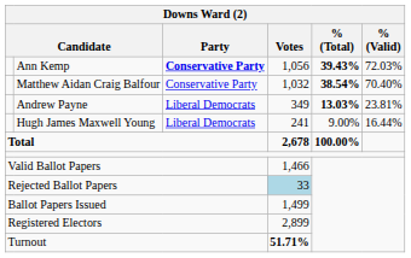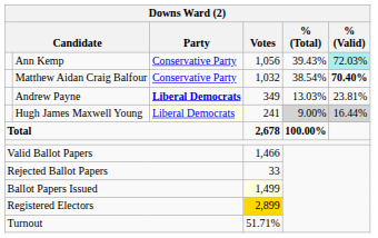Ann Kemp | Party: bold -> normal
Ann Kemp | % (Total): bold -> normal
Ann Kemp | % (Valid): no background -> paleturquoise background
Matthew Aidan Craig Balfour | % (Total): bold -> normal
Matthew Aidan Craig Balfour | % (Valid): normal -> bold
Andrew Payne | Party: normal -> bold
Andrew Payne | % (Total): bold -> normal
Hugh James Maxwell Young | Party: no background -> lightyellow background
Hugh James Maxwell Young | % (Total): no background -> lightgrey background
Hugh James Maxwell Young | % (Valid): no background -> lightgrey background
Rejected Ballot Papers | Votes: lightblue background -> no background
Ballot Papers Issued | Votes: no background -> lightyellow background
Registered Electors | Votes: no background -> gold background
Turnout | Votes: bold -> normal
